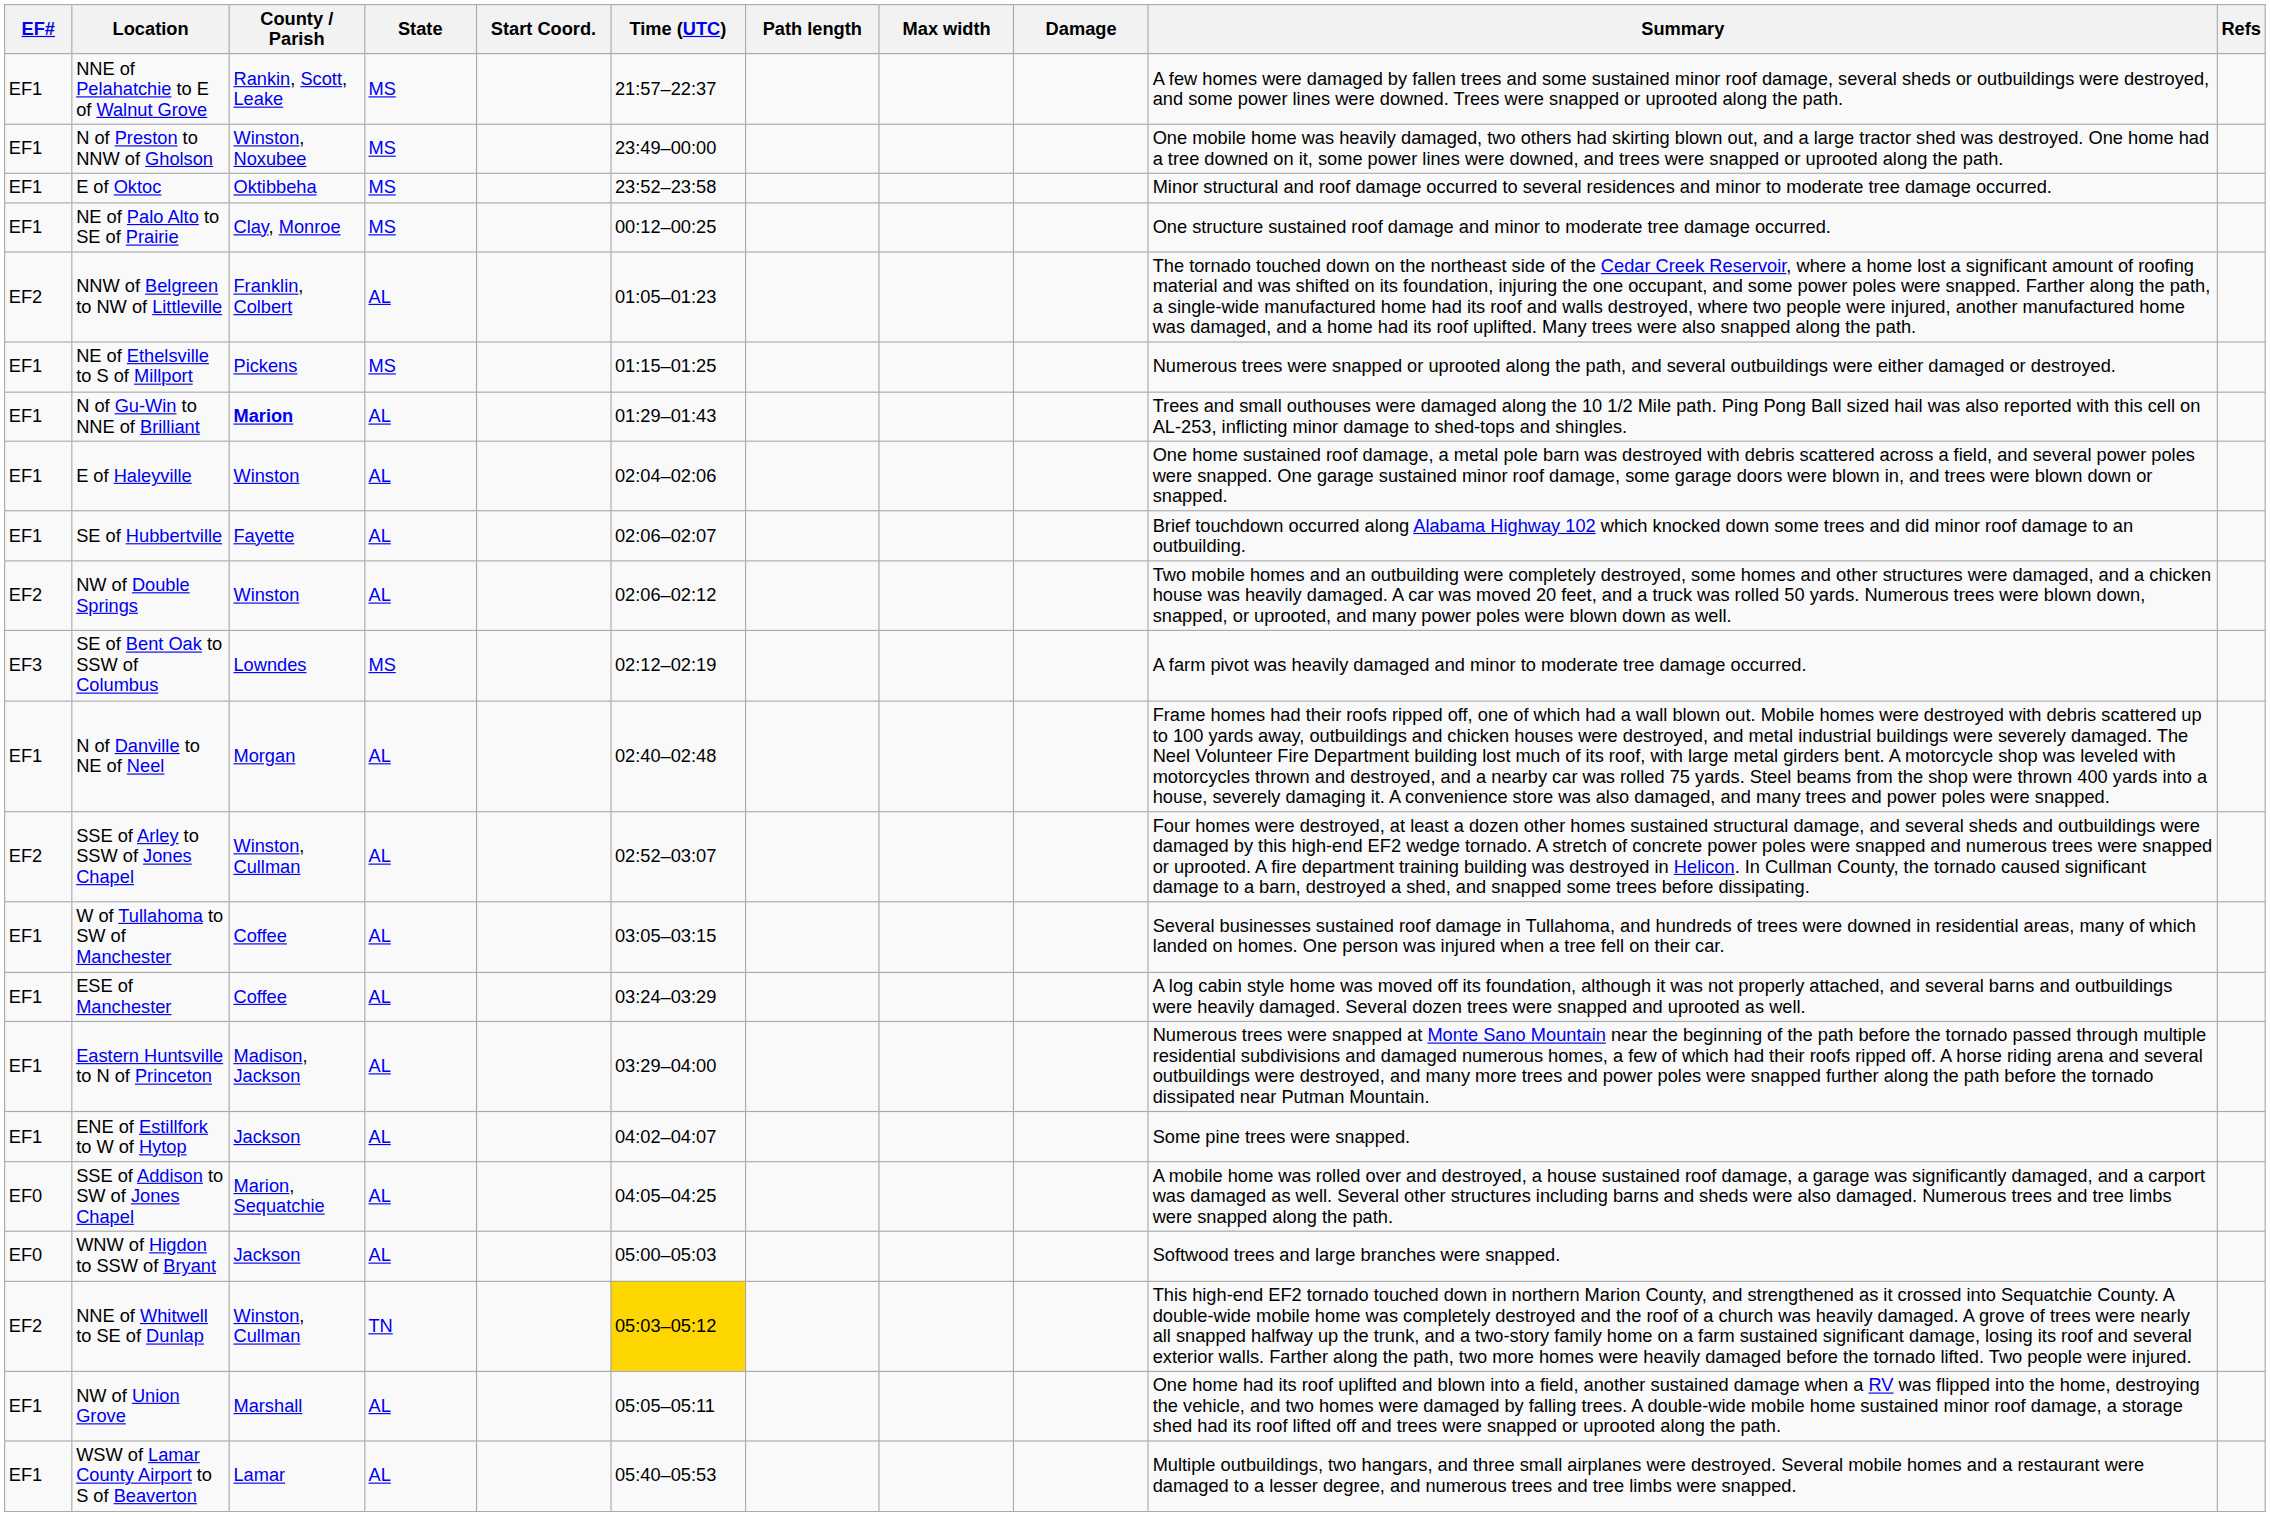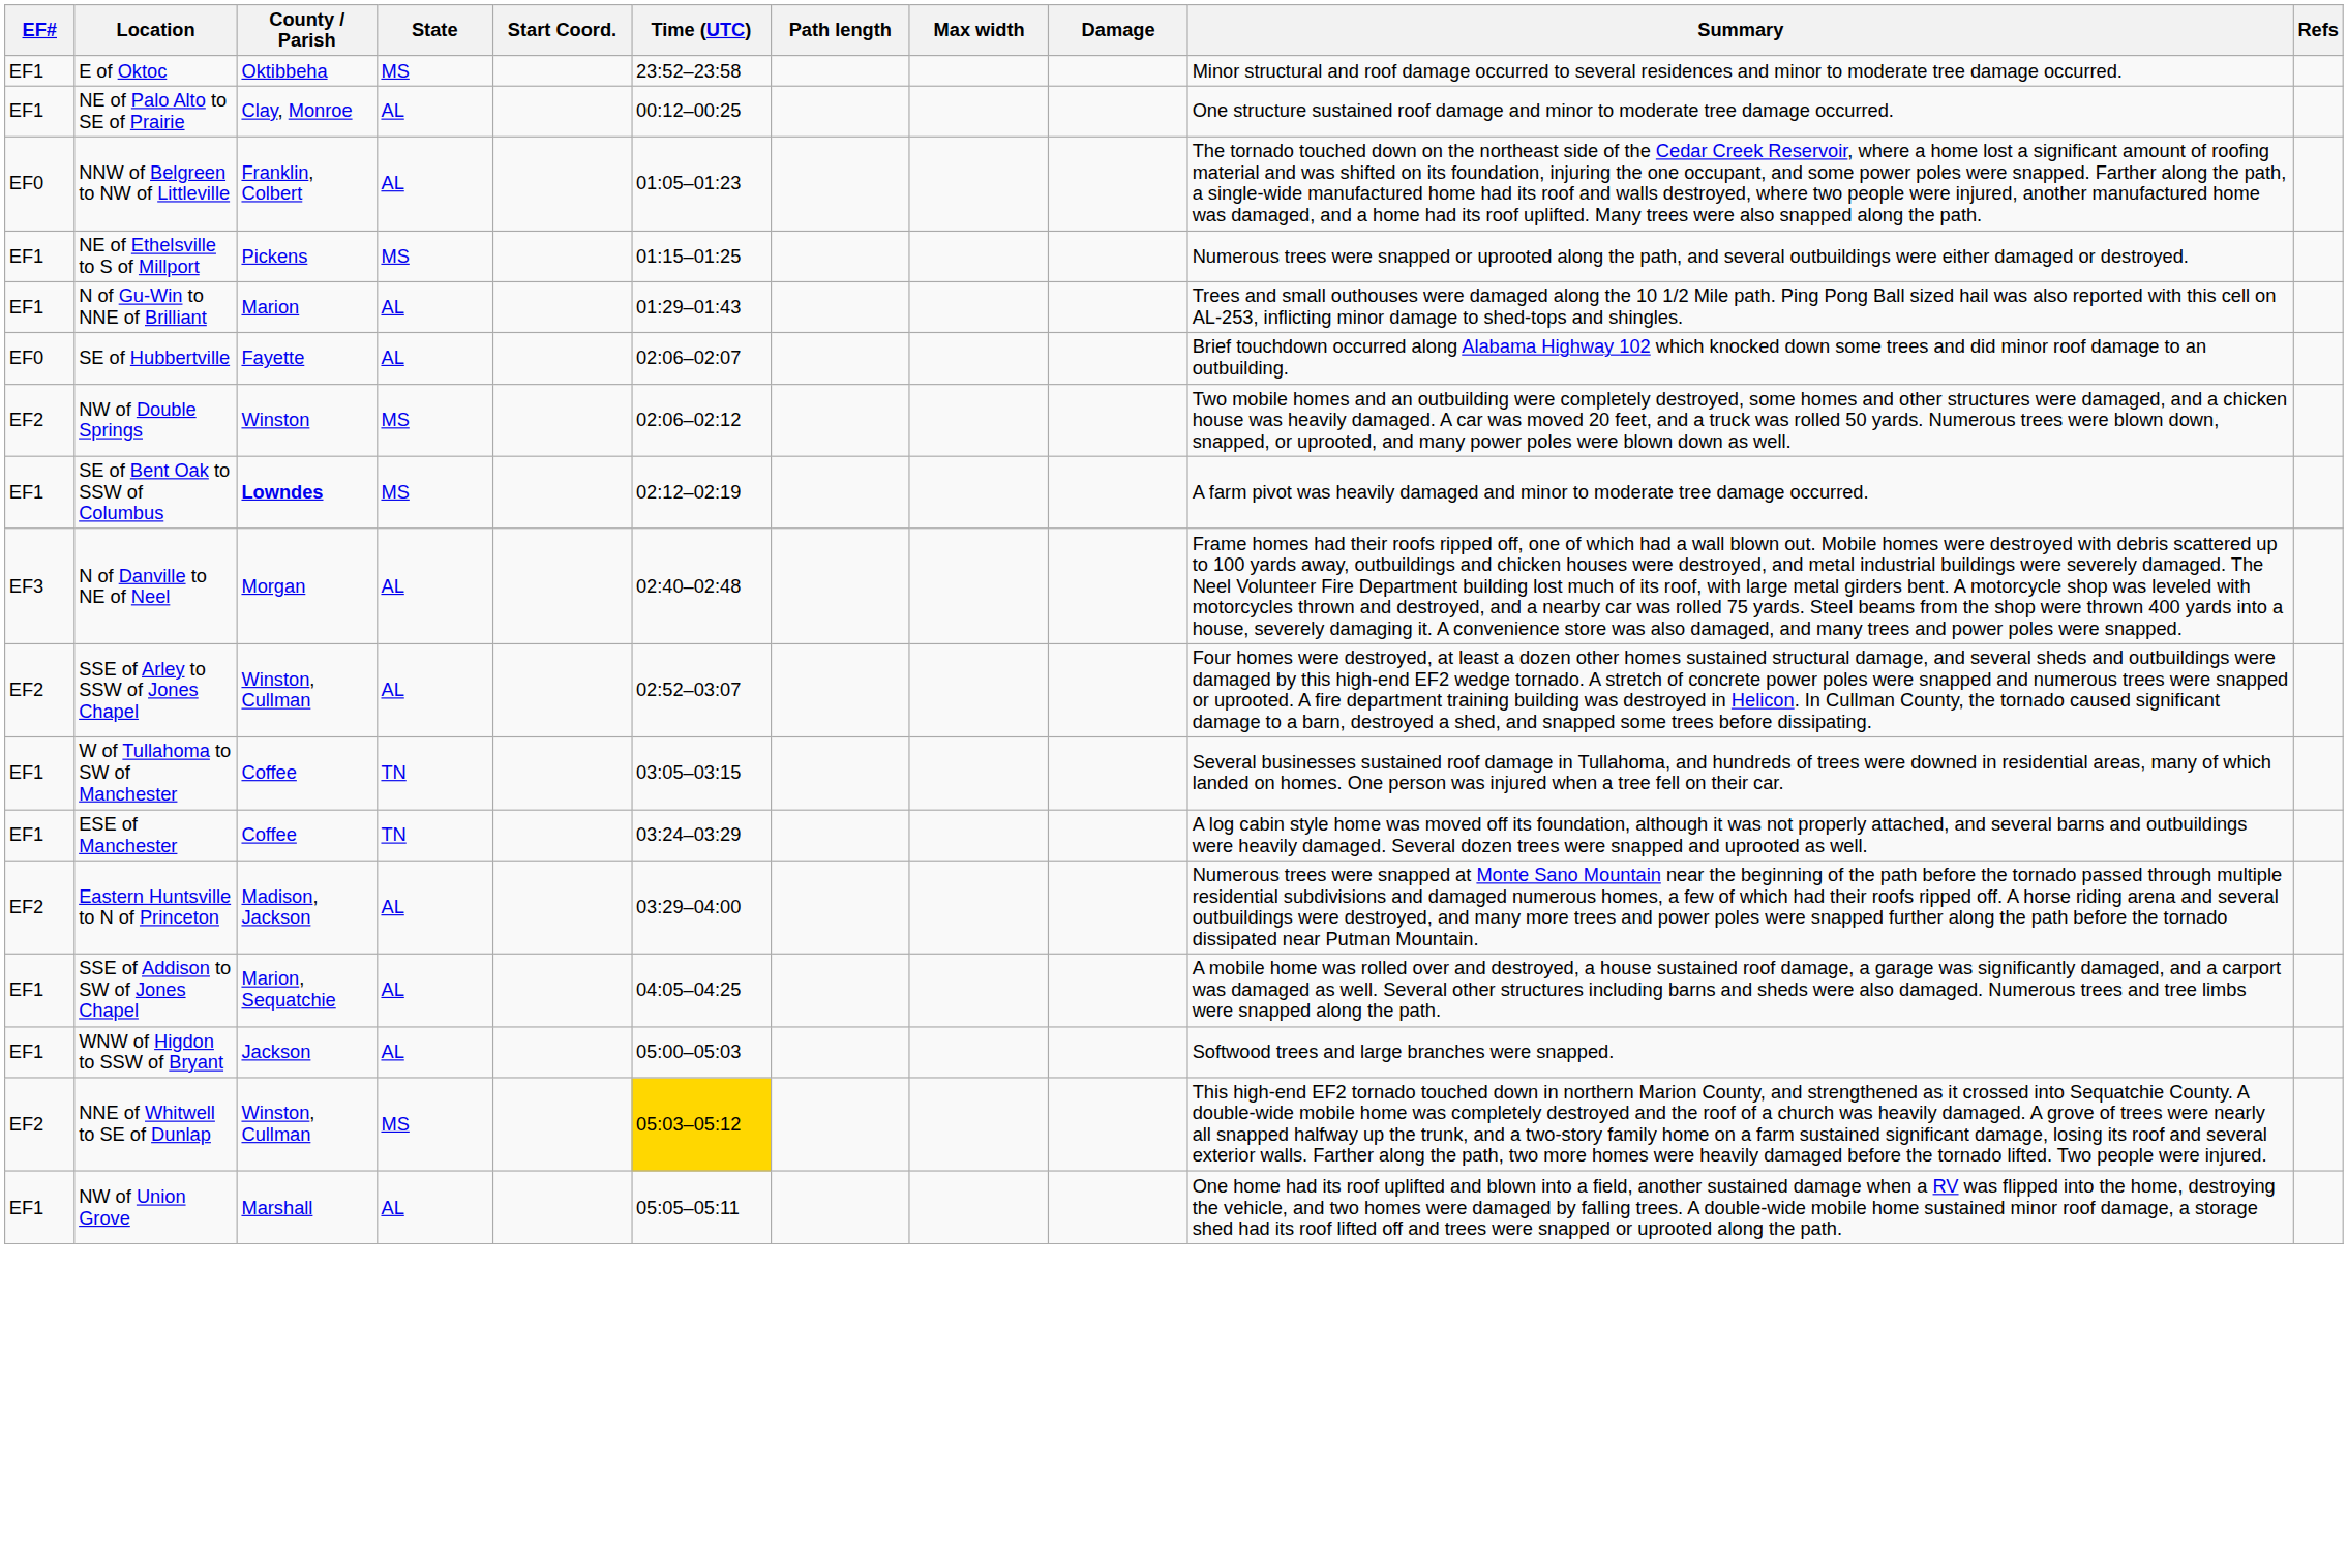- row: EF1 | NNE of Pelahatchie to E of Walnut Grove | Rankin, Scott, Leake | MS | 21:57–22:37 | A few homes were damaged by fallen trees and some sustained minor roof damage, several sheds or outbuildings were destroyed, and some power lines were downed. Trees were snapped or uprooted along the path.
- row: EF1 | N of Preston to NNW of Gholson | Winston, Noxubee | MS | 23:49–00:00 | One mobile home was heavily damaged, two others had skirting blown out, and a large tractor shed was destroyed. One home had a tree downed on it, some power lines were downed, and trees were snapped or uprooted along the path.
NE of Palo Alto to SE of Prairie | State: MS -> AL
NNW of Belgreen to NW of Littleville | EF#: EF2 -> EF0
N of Gu-Win to NNE of Brilliant | County / Parish: bold -> normal
- row: EF1 | E of Haleyville | Winston | AL | 02:04–02:06 | One home sustained roof damage, a metal pole barn was destroyed with debris scattered across a field, and several power poles were snapped. One garage sustained minor roof damage, some garage doors were blown in, and trees were blown down or snapped.
SE of Hubbertville | EF#: EF1 -> EF0
NW of Double Springs | State: AL -> MS
SE of Bent Oak to SSW of Columbus | EF#: EF3 -> EF1
SE of Bent Oak to SSW of Columbus | County / Parish: normal -> bold
N of Danville to NE of Neel | EF#: EF1 -> EF3
W of Tullahoma to SW of Manchester | State: AL -> TN
ESE of Manchester | State: AL -> TN
Eastern Huntsville to N of Princeton | EF#: EF1 -> EF2
- row: EF1 | ENE of Estillfork to W of Hytop | Jackson | AL | 04:02–04:07 | Some pine trees were snapped.
SSE of Addison to SW of Jones Chapel | EF#: EF0 -> EF1
WNW of Higdon to SSW of Bryant | EF#: EF0 -> EF1
NNE of Whitwell to SE of Dunlap | State: TN -> MS
- row: EF1 | WSW of Lamar County Airport to S of Beaverton | Lamar | AL | 05:40–05:53 | Multiple outbuildings, two hangars, and three small airplanes were destroyed. Several mobile homes and a restaurant were damaged to a lesser degree, and numerous trees and tree limbs were snapped.
